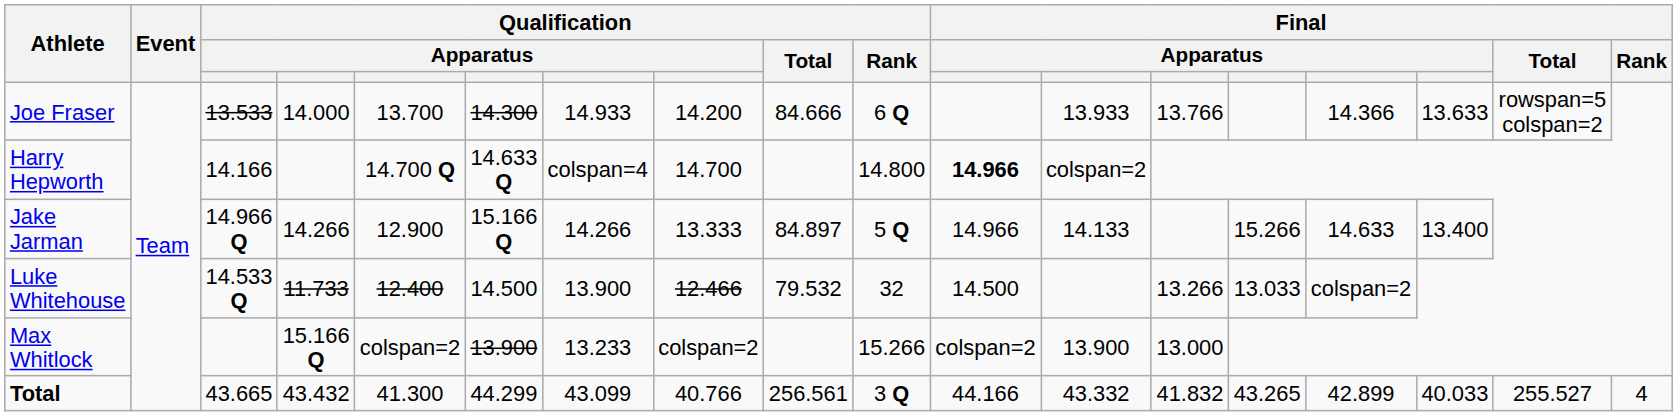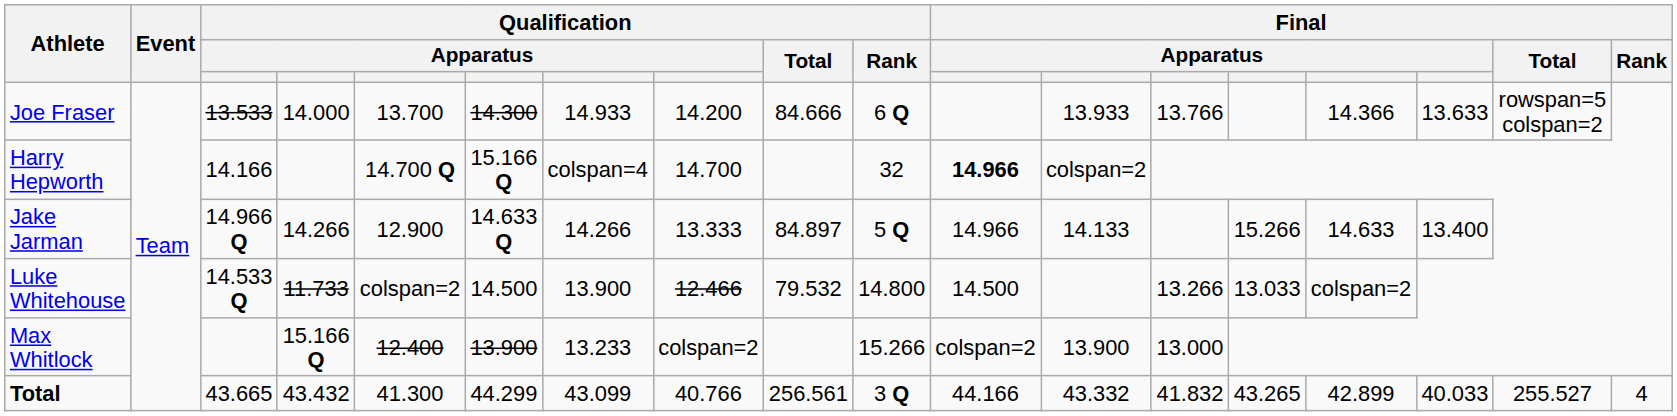Harry Hepworth | column 6: 14.633 Q -> 15.166 Q
Harry Hepworth | Qualification / Rank: 14.800 -> 32
Jake Jarman | column 6: 15.166 Q -> 14.633 Q
Luke Whitehouse | column 5: 12.400 -> colspan=2
Luke Whitehouse | Qualification / Rank: 32 -> 14.800
Max Whitlock | column 5: colspan=2 -> 12.400
